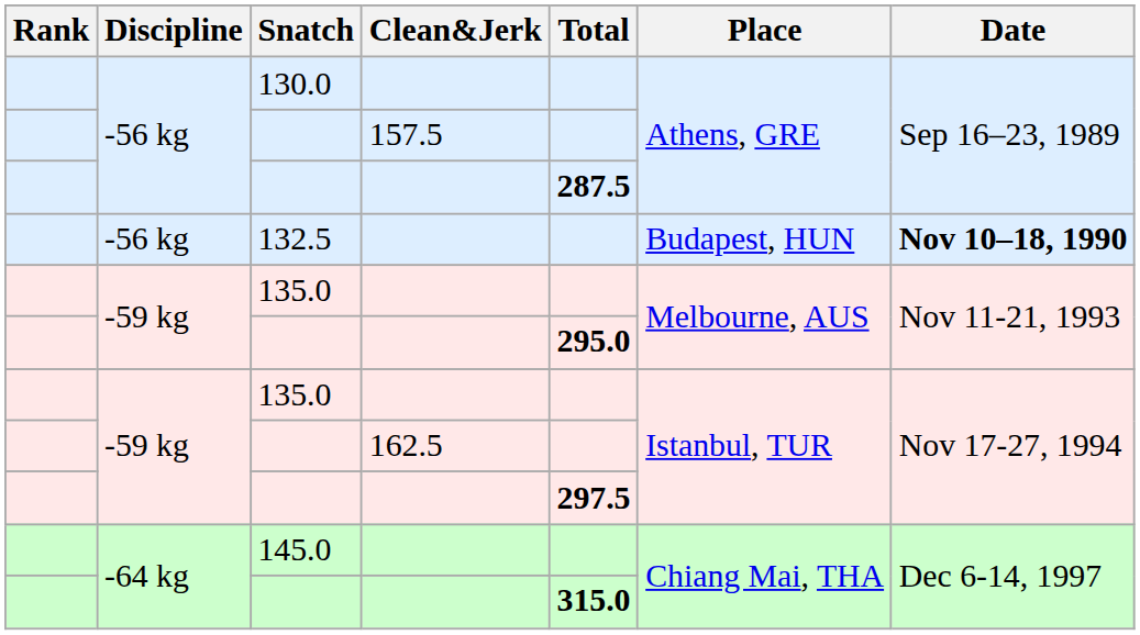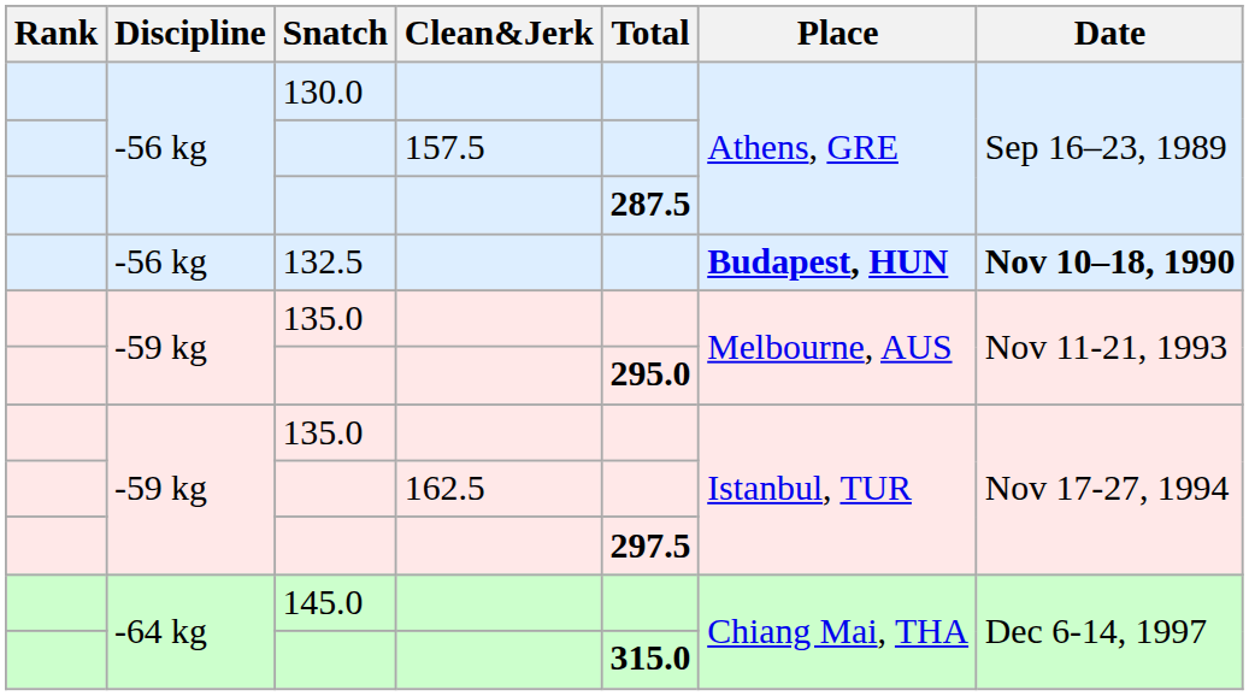132.5 | Place: normal -> bold
